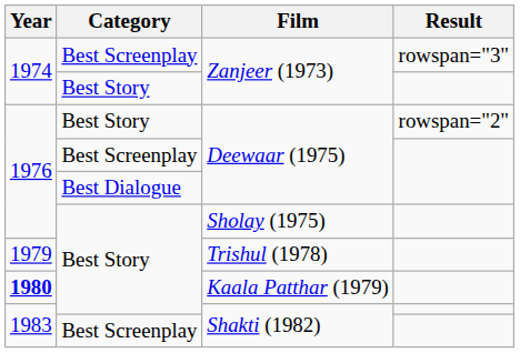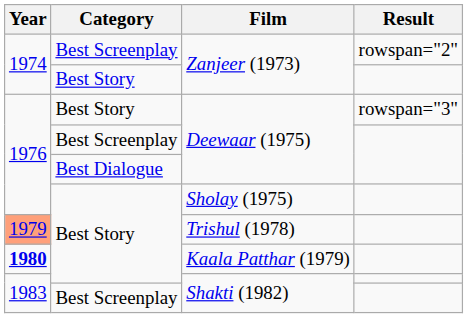Best Screenplay / Zanjeer (1973) | Result: rowspan="3" -> rowspan="2"
Best Story / Deewaar (1975) | Result: rowspan="2" -> rowspan="3"
Trishul (1978) | Year: no background -> lightsalmon background
